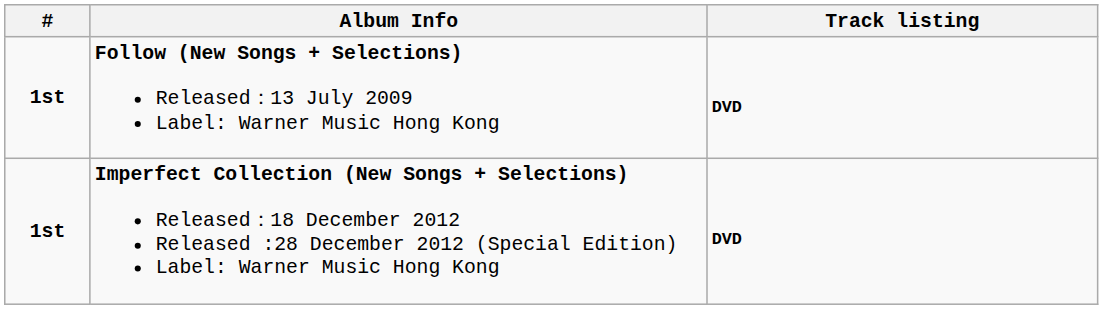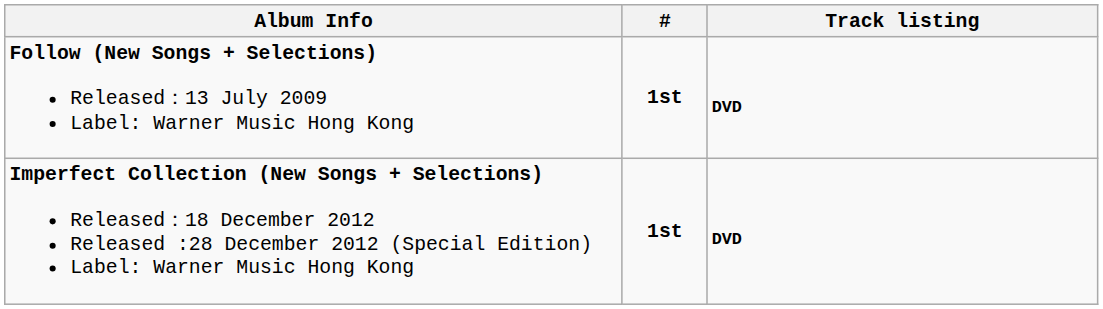columns swapped: # <-> Album Info
